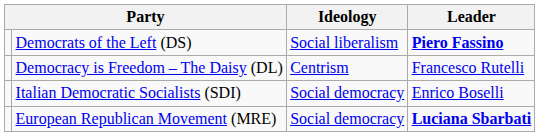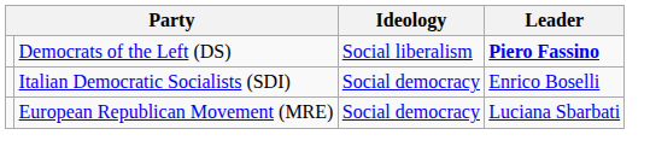- row: Democracy is Freedom – The Daisy (DL) | Centrism | Francesco Rutelli
European Republican Movement (MRE) | Leader: bold -> normal
